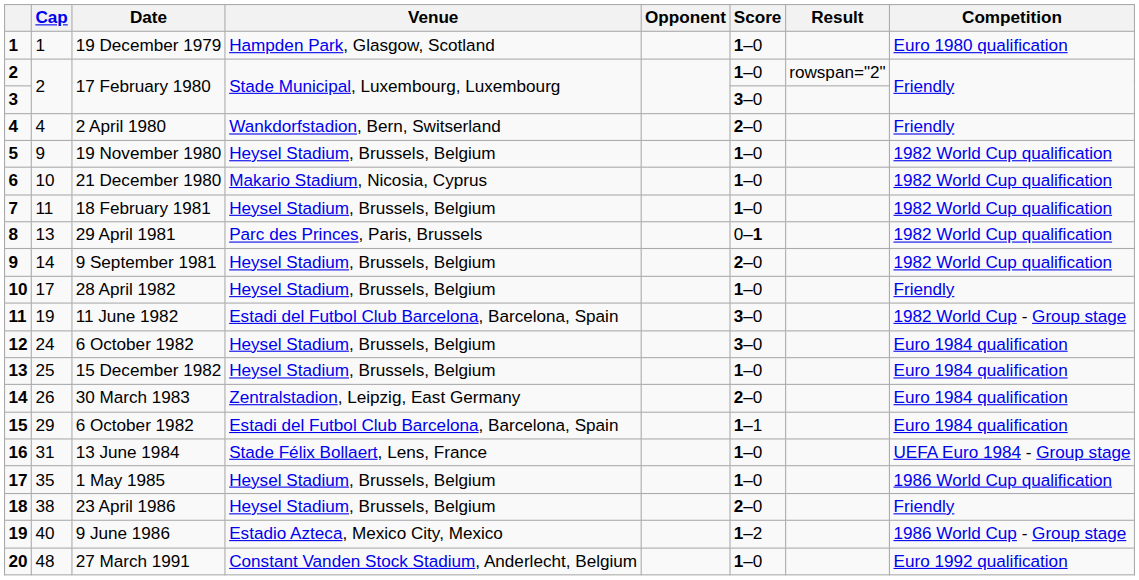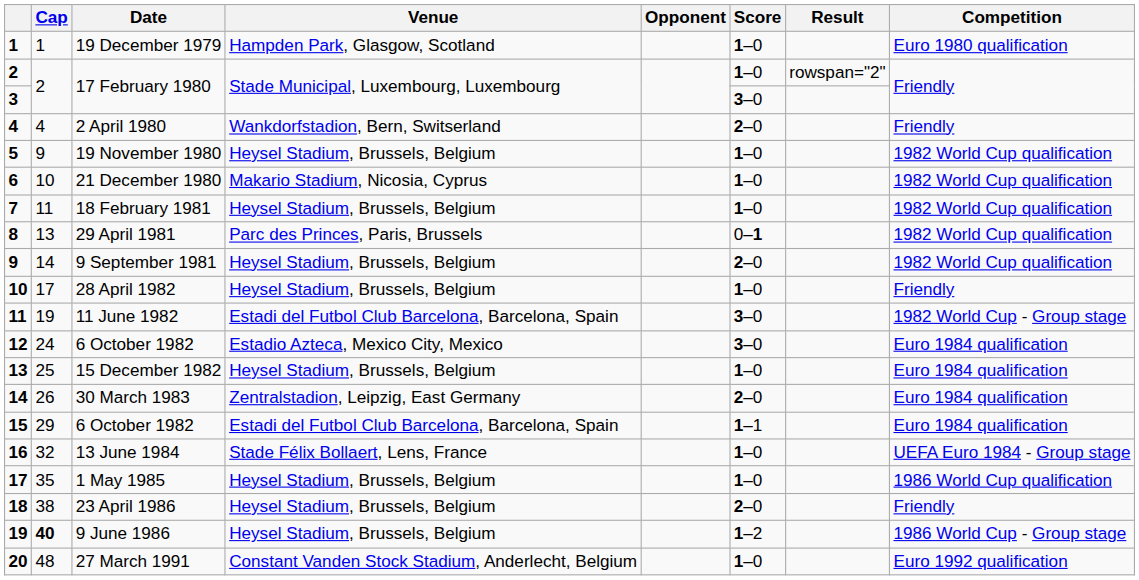12 / 6 October 1982 | Venue: Heysel Stadium, Brussels, Belgium -> Estadio Azteca, Mexico City, Mexico
13 June 1984 | Cap: 31 -> 32
9 June 1986 | Cap: normal -> bold
9 June 1986 | Venue: Estadio Azteca, Mexico City, Mexico -> Heysel Stadium, Brussels, Belgium
